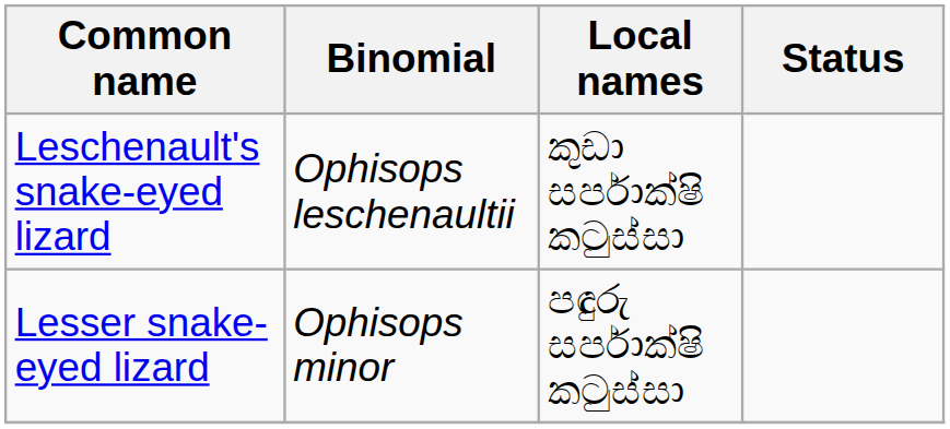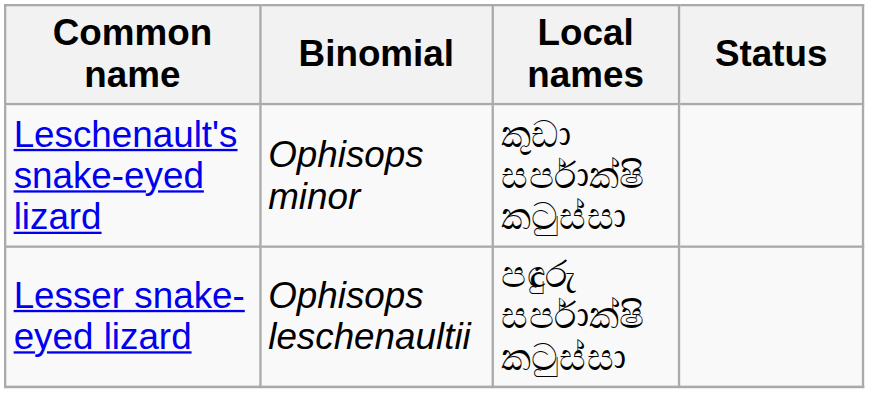Leschenault's snake-eyed lizard | Binomial: Ophisops leschenaultii -> Ophisops minor
Lesser snake-eyed lizard | Binomial: Ophisops minor -> Ophisops leschenaultii
